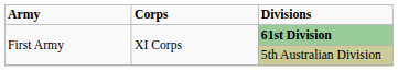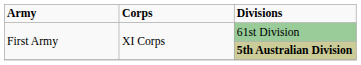61st Division | Divisions: bold -> normal
5th Australian Division | Divisions: normal -> bold
